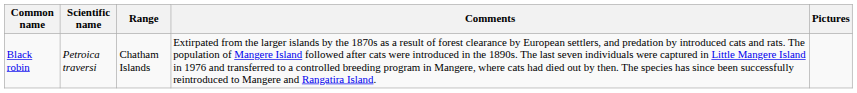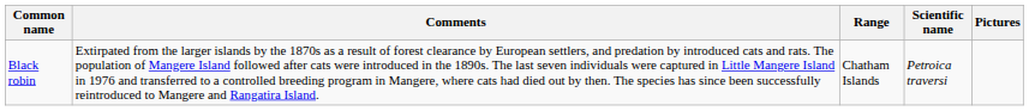columns swapped: Scientific name <-> Comments
